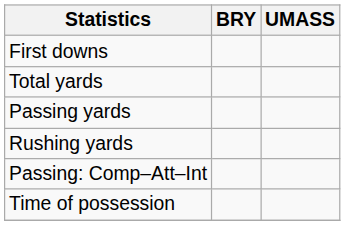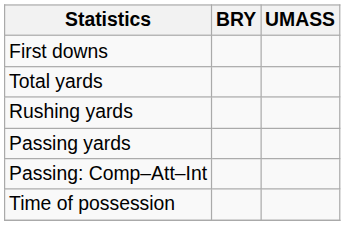rows swapped: Rushing yards <-> Passing yards
